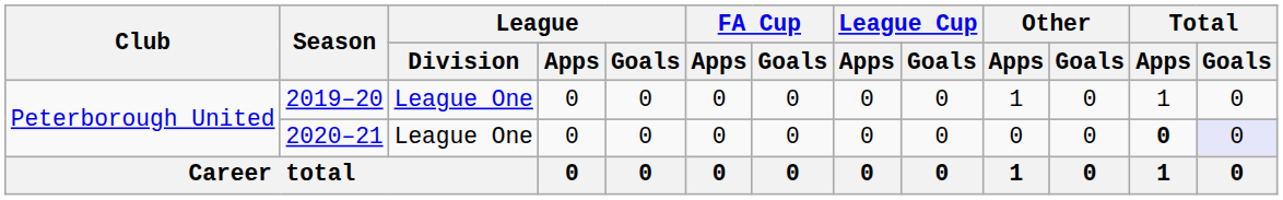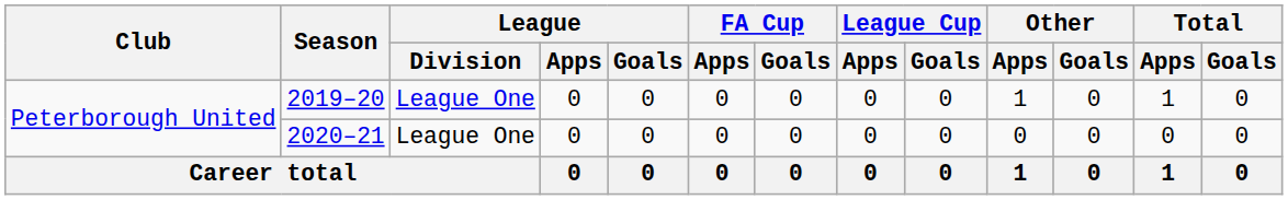2020–21 | Total / Apps: bold -> normal
2020–21 | Total / Goals: lavender background -> no background
